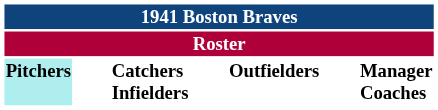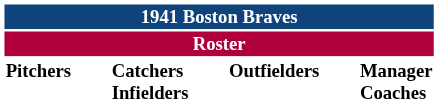Pitchers | column 1: paleturquoise background -> no background
